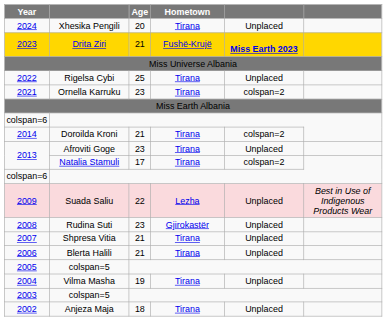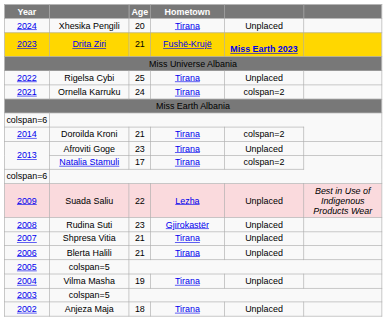2021 | Age: 23 -> 24
